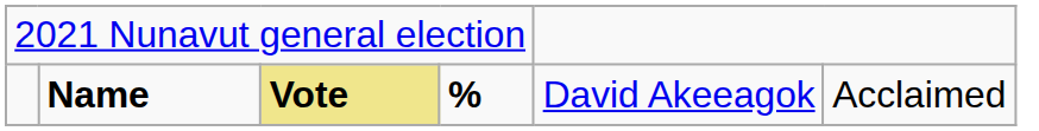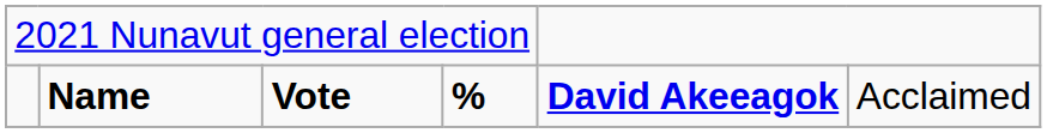Name | column 3: khaki background -> no background
Name | column 5: normal -> bold
